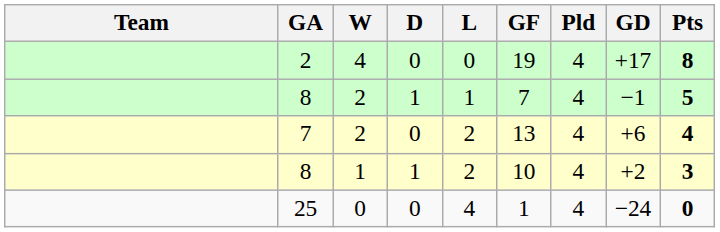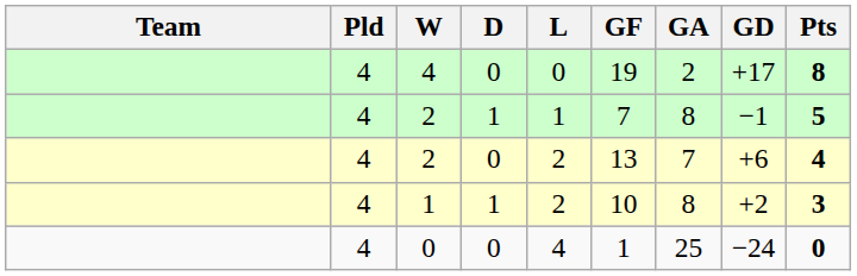columns swapped: Pld <-> GA
